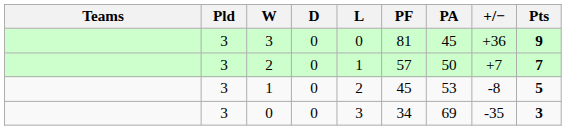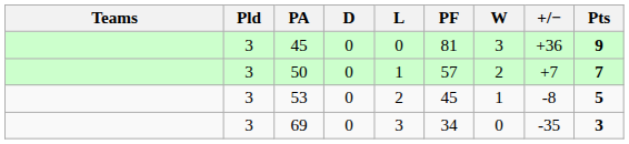columns swapped: W <-> PA
